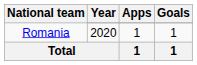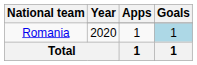2020 | Goals: no background -> lightblue background
